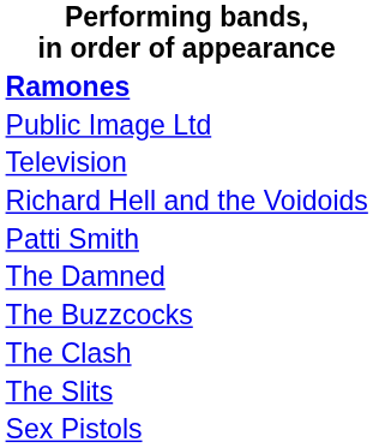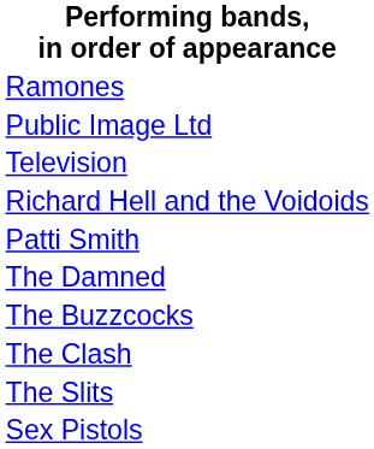row 2 | column 1: bold -> normal
